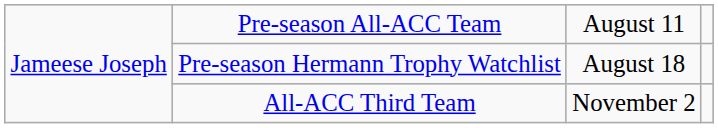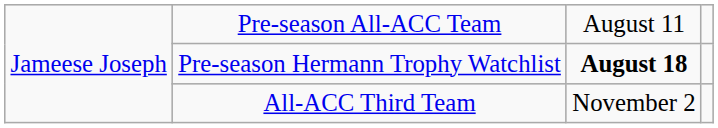Pre-season Hermann Trophy Watchlist | column 3: normal -> bold
